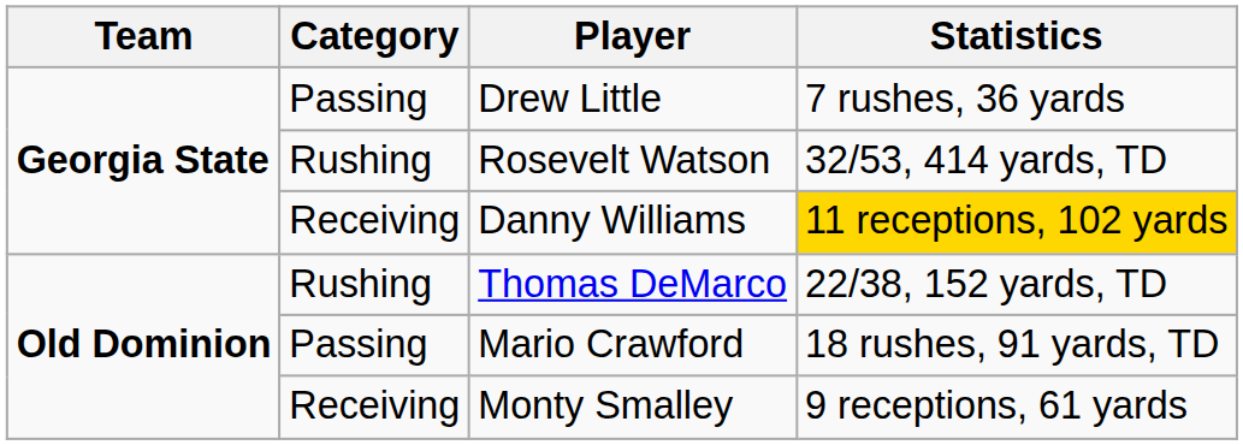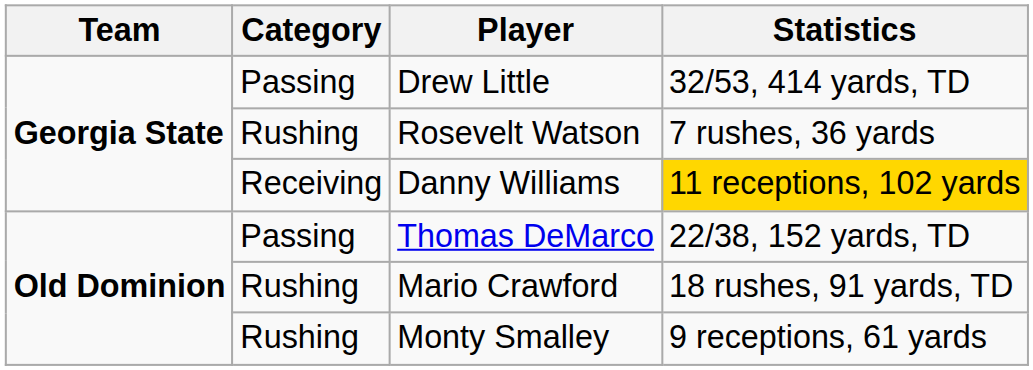Drew Little | Statistics: 7 rushes, 36 yards -> 32/53, 414 yards, TD
Rosevelt Watson | Statistics: 32/53, 414 yards, TD -> 7 rushes, 36 yards
Thomas DeMarco | Category: Rushing -> Passing
Mario Crawford | Category: Passing -> Rushing
Monty Smalley | Category: Receiving -> Rushing
